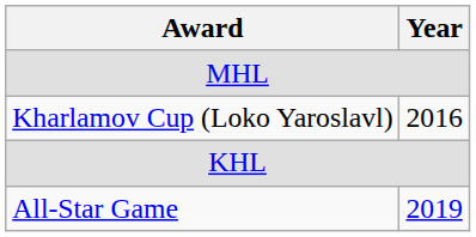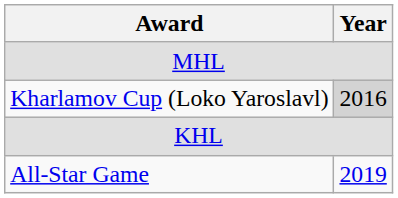Kharlamov Cup (Loko Yaroslavl) | Year: no background -> lightgrey background
